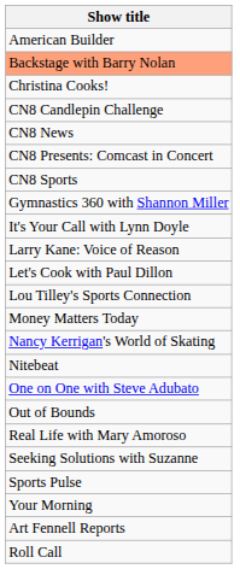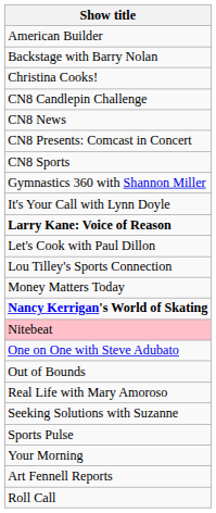row 3 | column 1: lightsalmon background -> no background
row 11 | column 1: normal -> bold
row 15 | column 1: normal -> bold
row 16 | column 1: no background -> pink background
